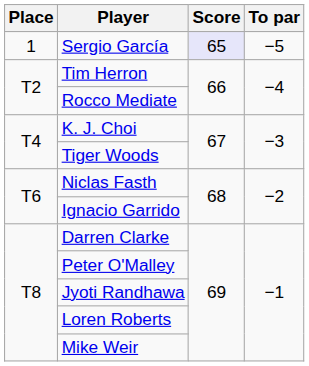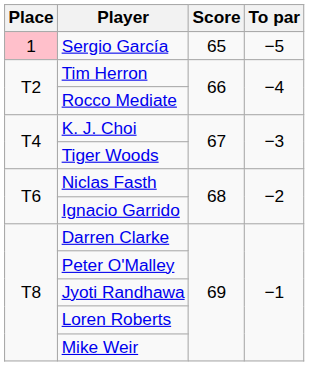Sergio García | Place: no background -> pink background
Sergio García | Score: lavender background -> no background
